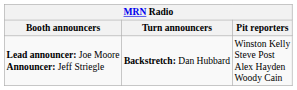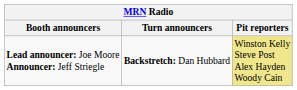Lead announcer: Joe Moore Announcer: Jeff Striegle | Pit reporters: no background -> khaki background
